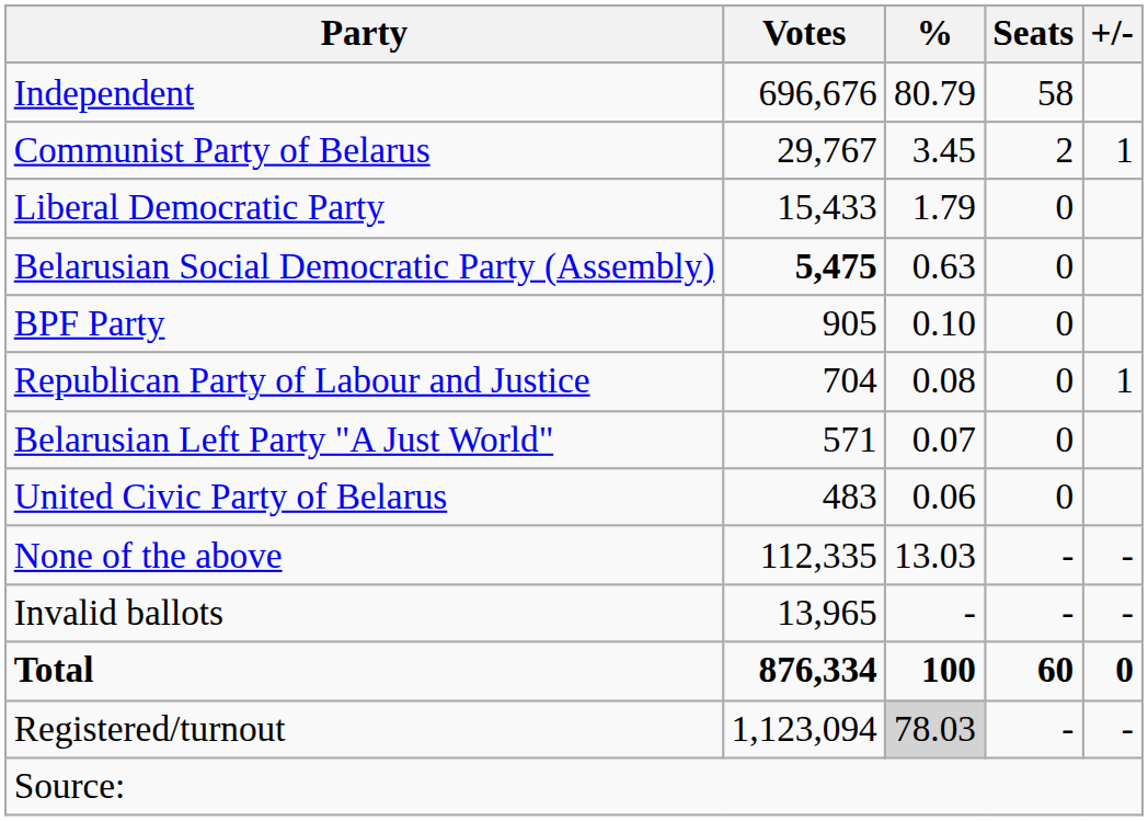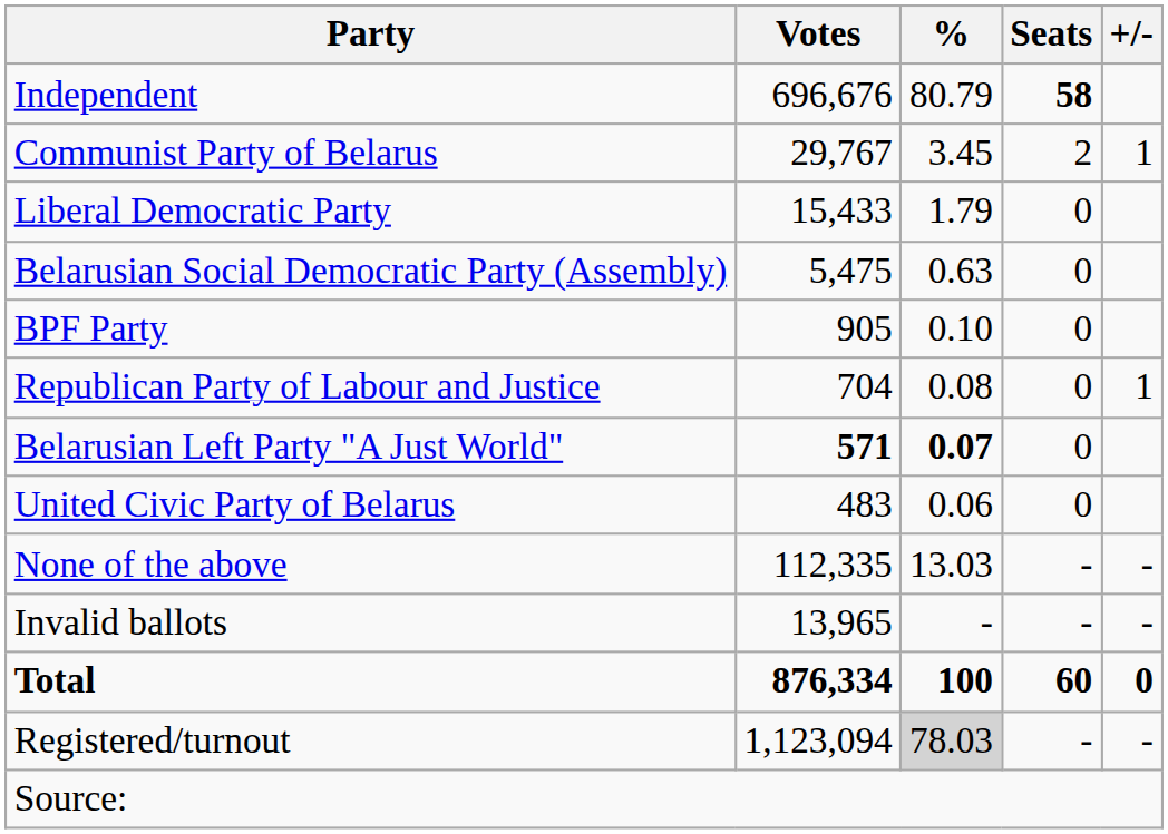Independent | Seats: normal -> bold
Belarusian Social Democratic Party (Assembly) | Votes: bold -> normal
Belarusian Left Party "A Just World" | Votes: normal -> bold
Belarusian Left Party "A Just World" | %: normal -> bold
